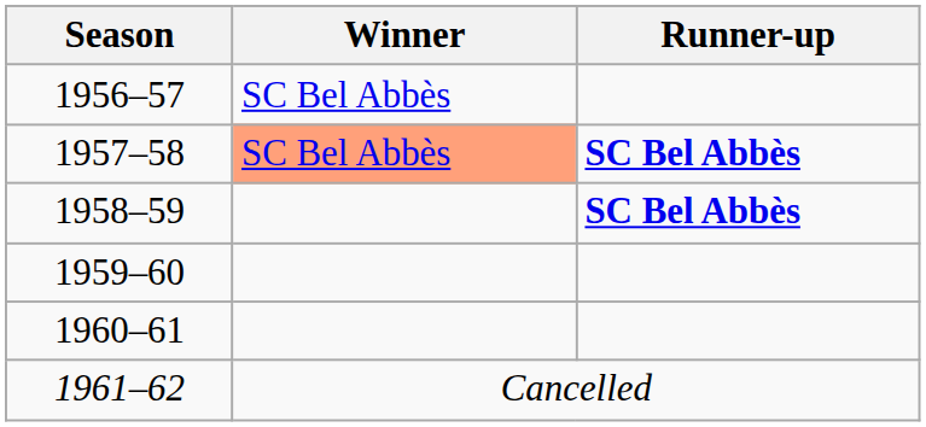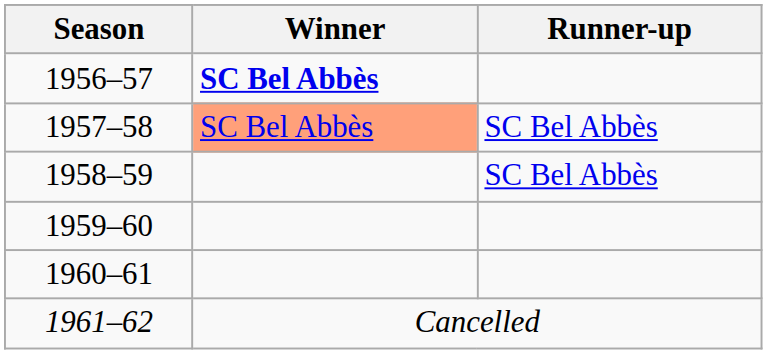1956–57 | Winner: normal -> bold
1957–58 | Runner-up: bold -> normal
1958–59 | Runner-up: bold -> normal
